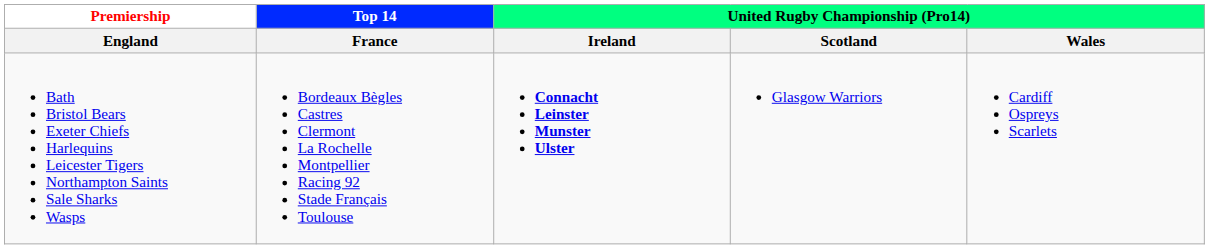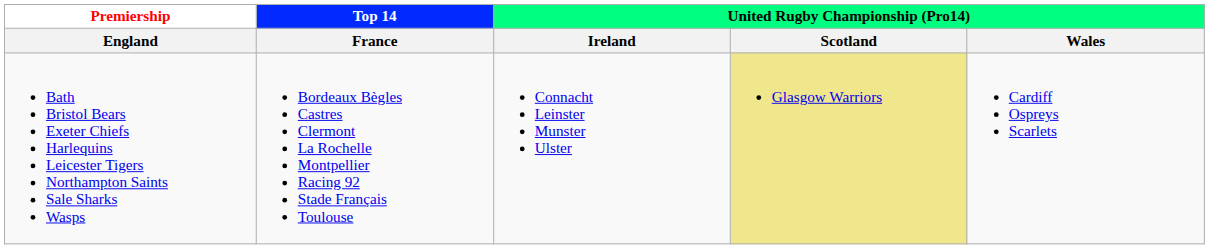row 3 | United Rugby Championship (Pro14) / Ireland: bold -> normal
row 3 | United Rugby Championship (Pro14) / Scotland: no background -> khaki background
